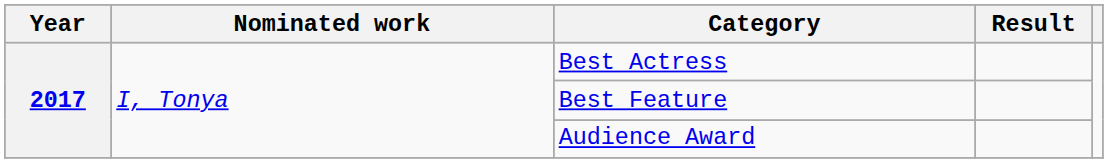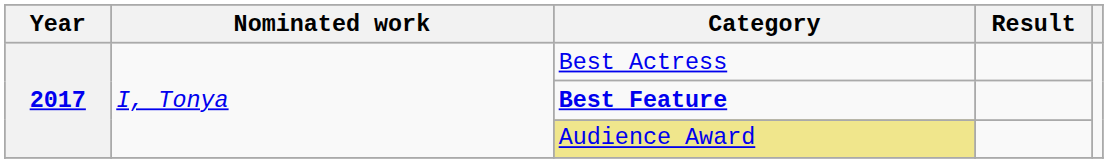Best Feature | Category: normal -> bold
Audience Award | Category: no background -> khaki background
